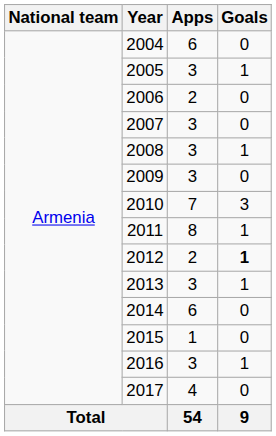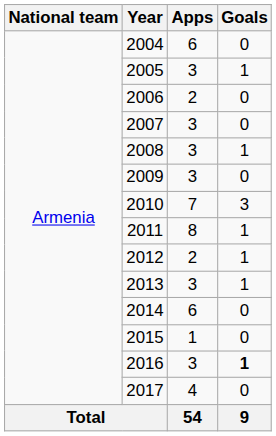2012 | Goals: bold -> normal
2016 | Goals: normal -> bold
